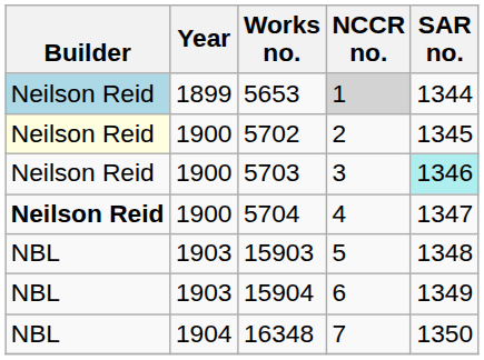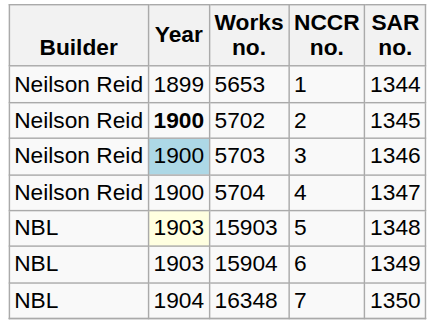5653 | Builder: lightblue background -> no background
5653 | NCCR no.: lightgrey background -> no background
5702 | Builder: lightyellow background -> no background
5702 | Year: normal -> bold
5703 | Year: no background -> lightblue background
5703 | SAR no.: paleturquoise background -> no background
5704 | Builder: bold -> normal
15903 | Year: no background -> lightyellow background
